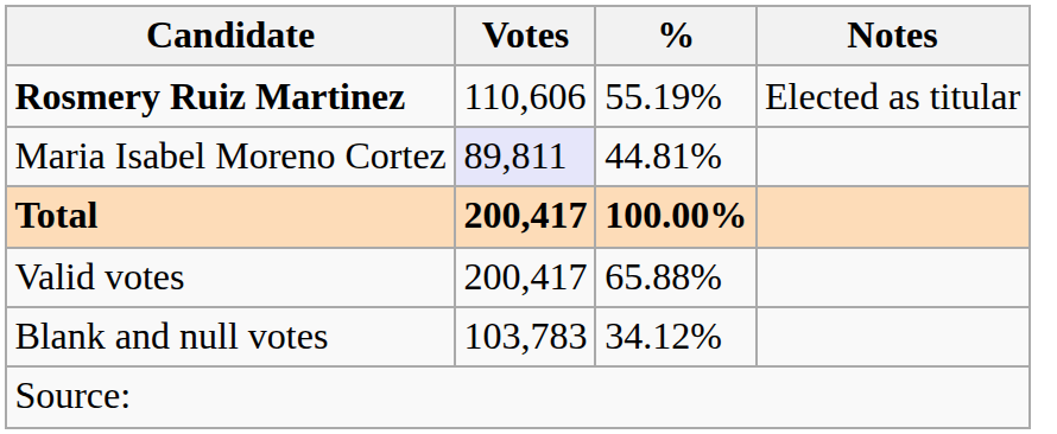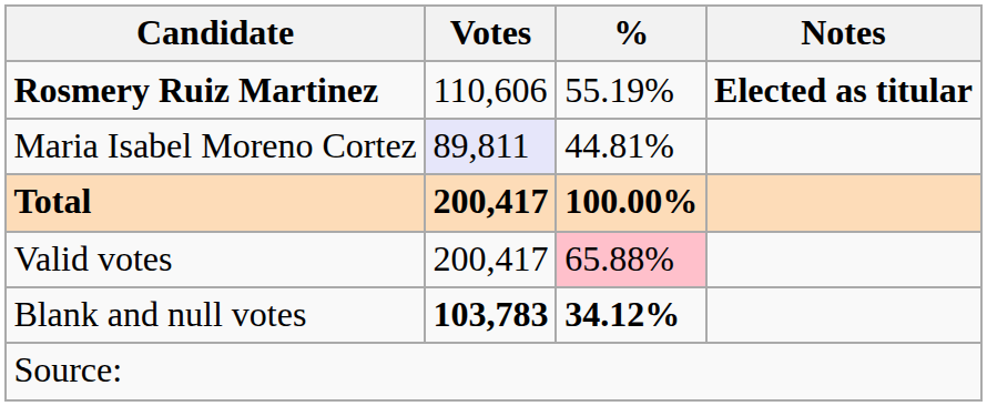Rosmery Ruiz Martinez | Notes: normal -> bold
Valid votes | %: no background -> pink background
Blank and null votes | Votes: normal -> bold
Blank and null votes | %: normal -> bold
